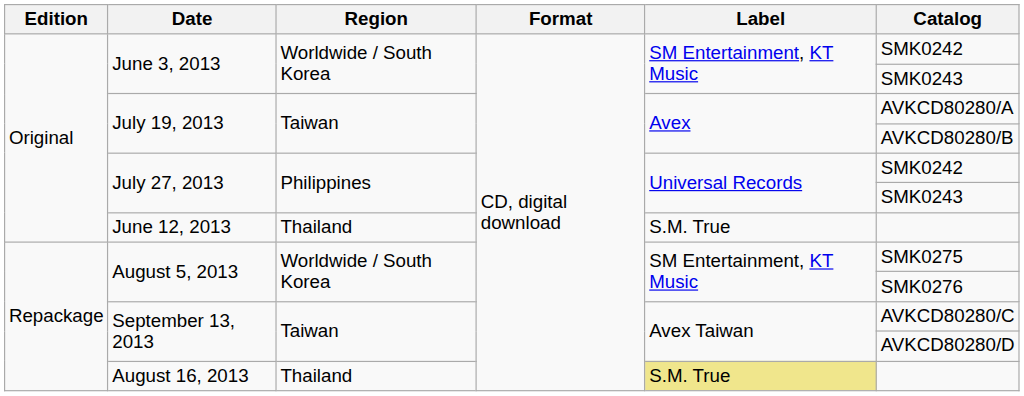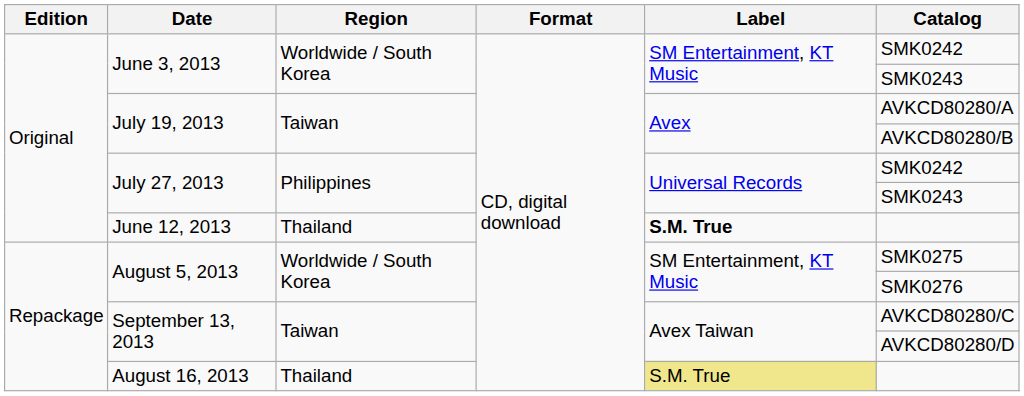June 12, 2013 | Label: normal -> bold
